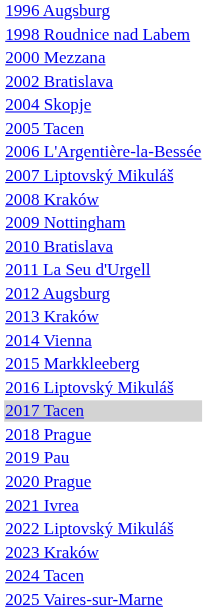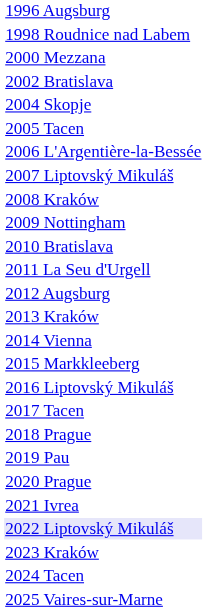2017 Tacen | column 1: lightgrey background -> no background
2022 Liptovský Mikuláš | column 1: no background -> lavender background
